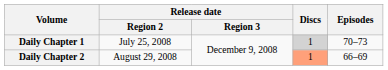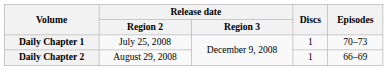Daily Chapter 1 | Discs: lightgrey background -> no background
Daily Chapter 2 | Discs: lightsalmon background -> no background
